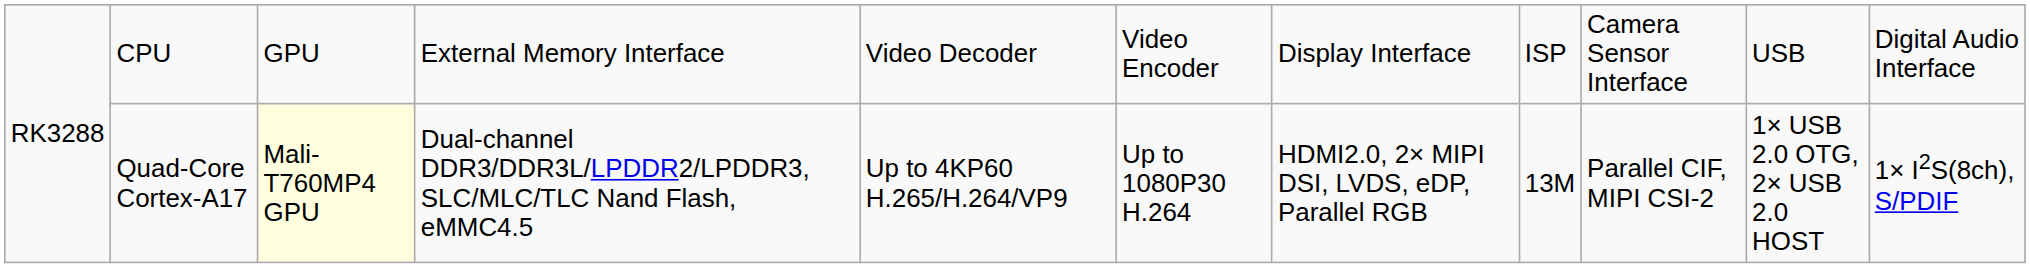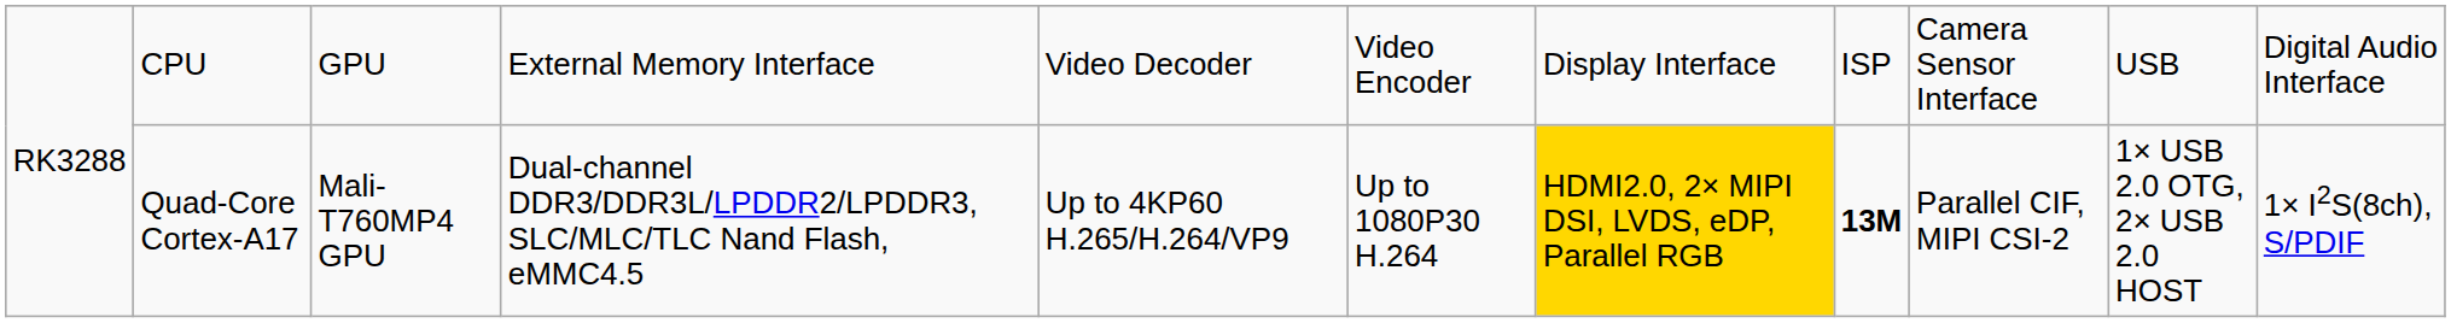RK3288 / Quad-Core Cortex-A17 | column 3: lightyellow background -> no background
RK3288 / Quad-Core Cortex-A17 | column 7: no background -> gold background
RK3288 / Quad-Core Cortex-A17 | column 8: normal -> bold
